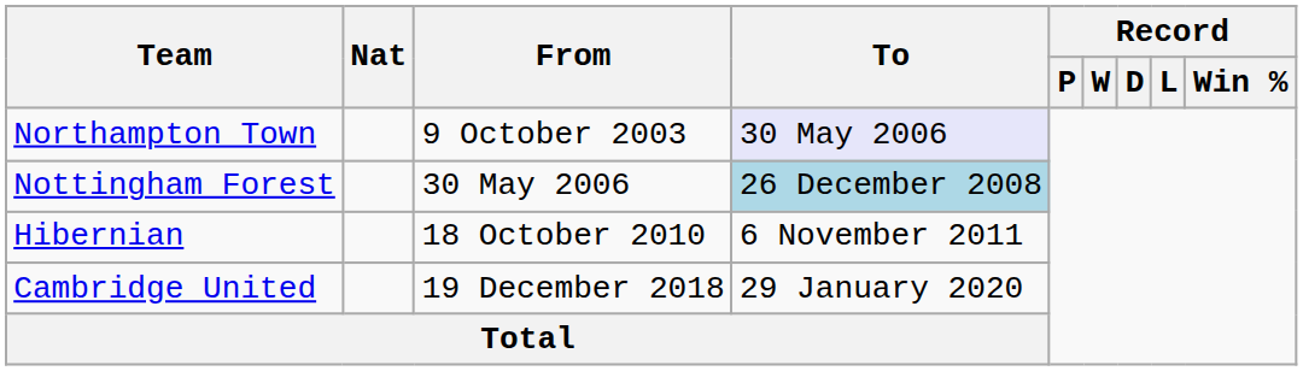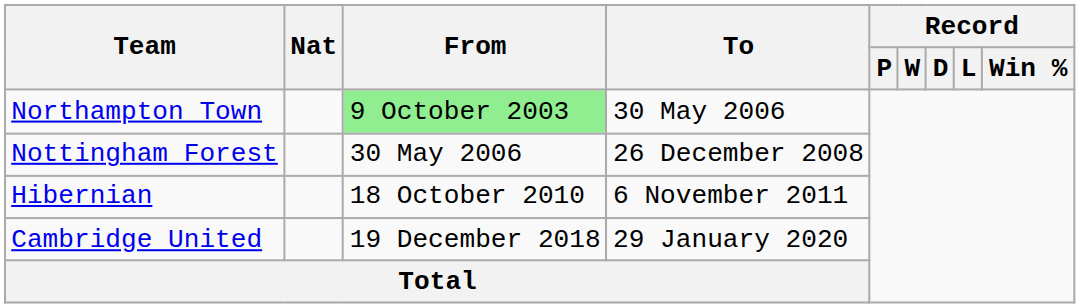Northampton Town | From: no background -> lightgreen background
Northampton Town | To: lavender background -> no background
Nottingham Forest | To: lightblue background -> no background
